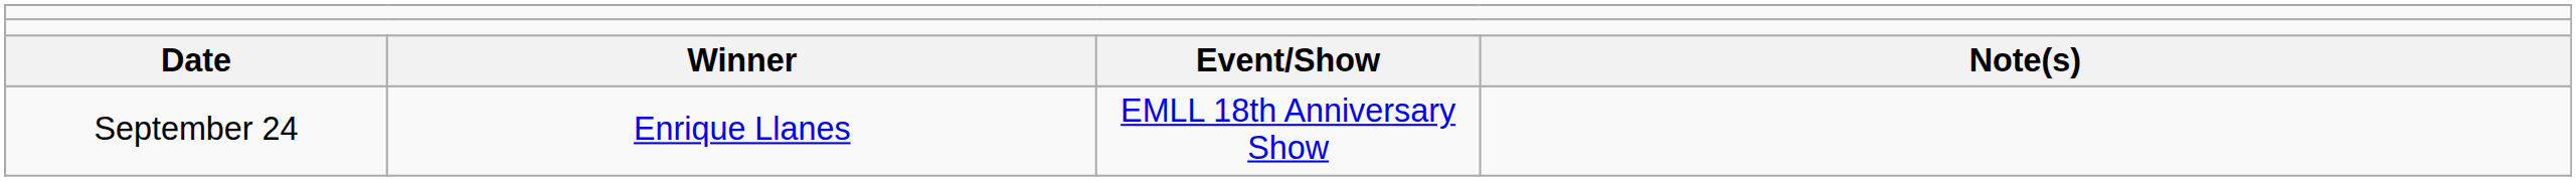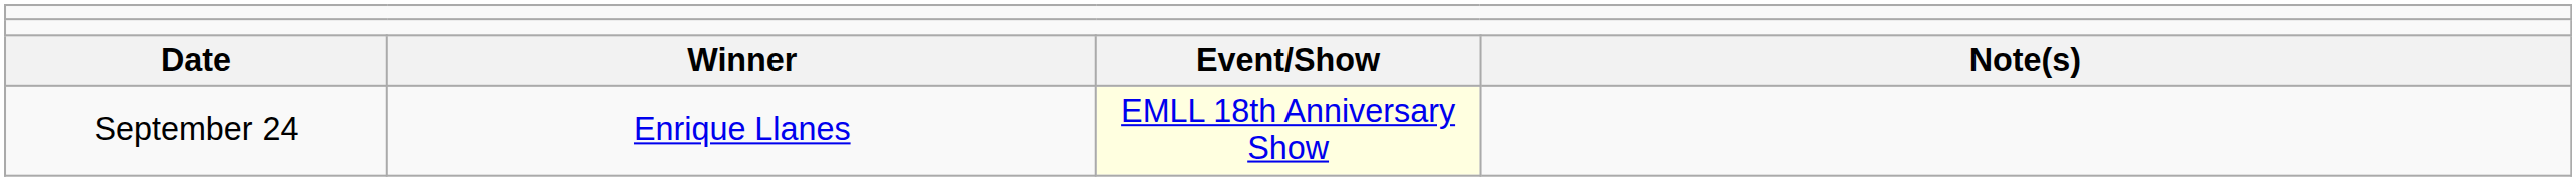September 24 | column 3: no background -> lightyellow background
